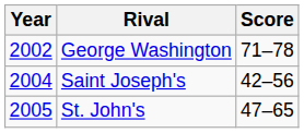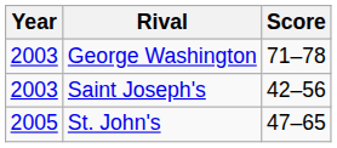George Washington | Year: 2002 -> 2003
Saint Joseph's | Year: 2004 -> 2003
